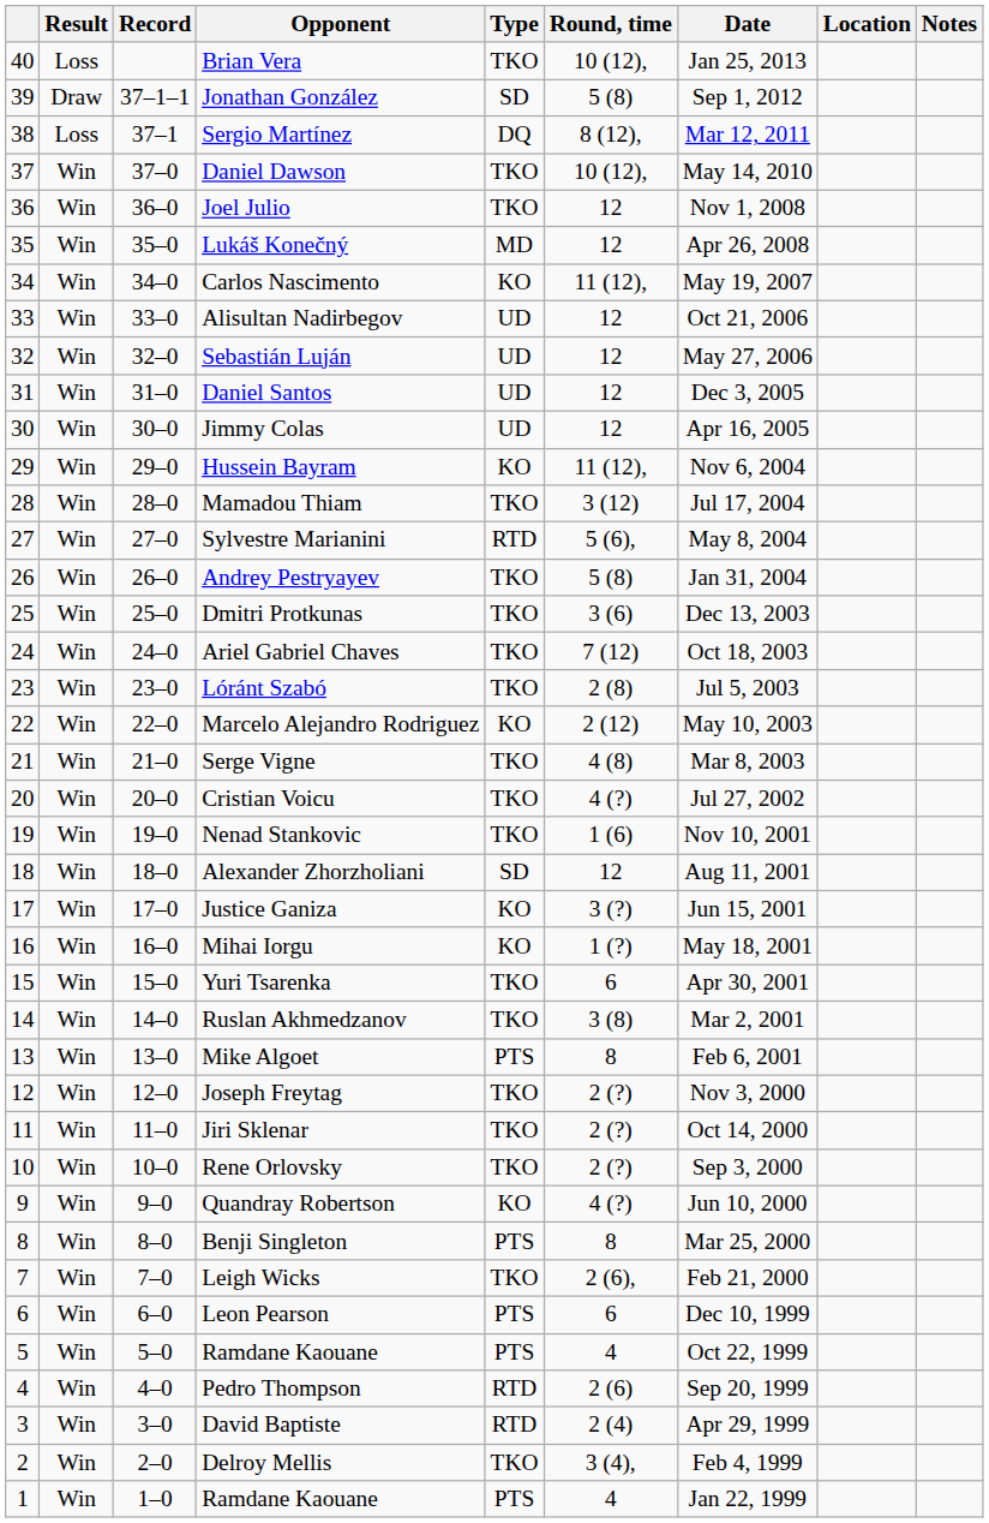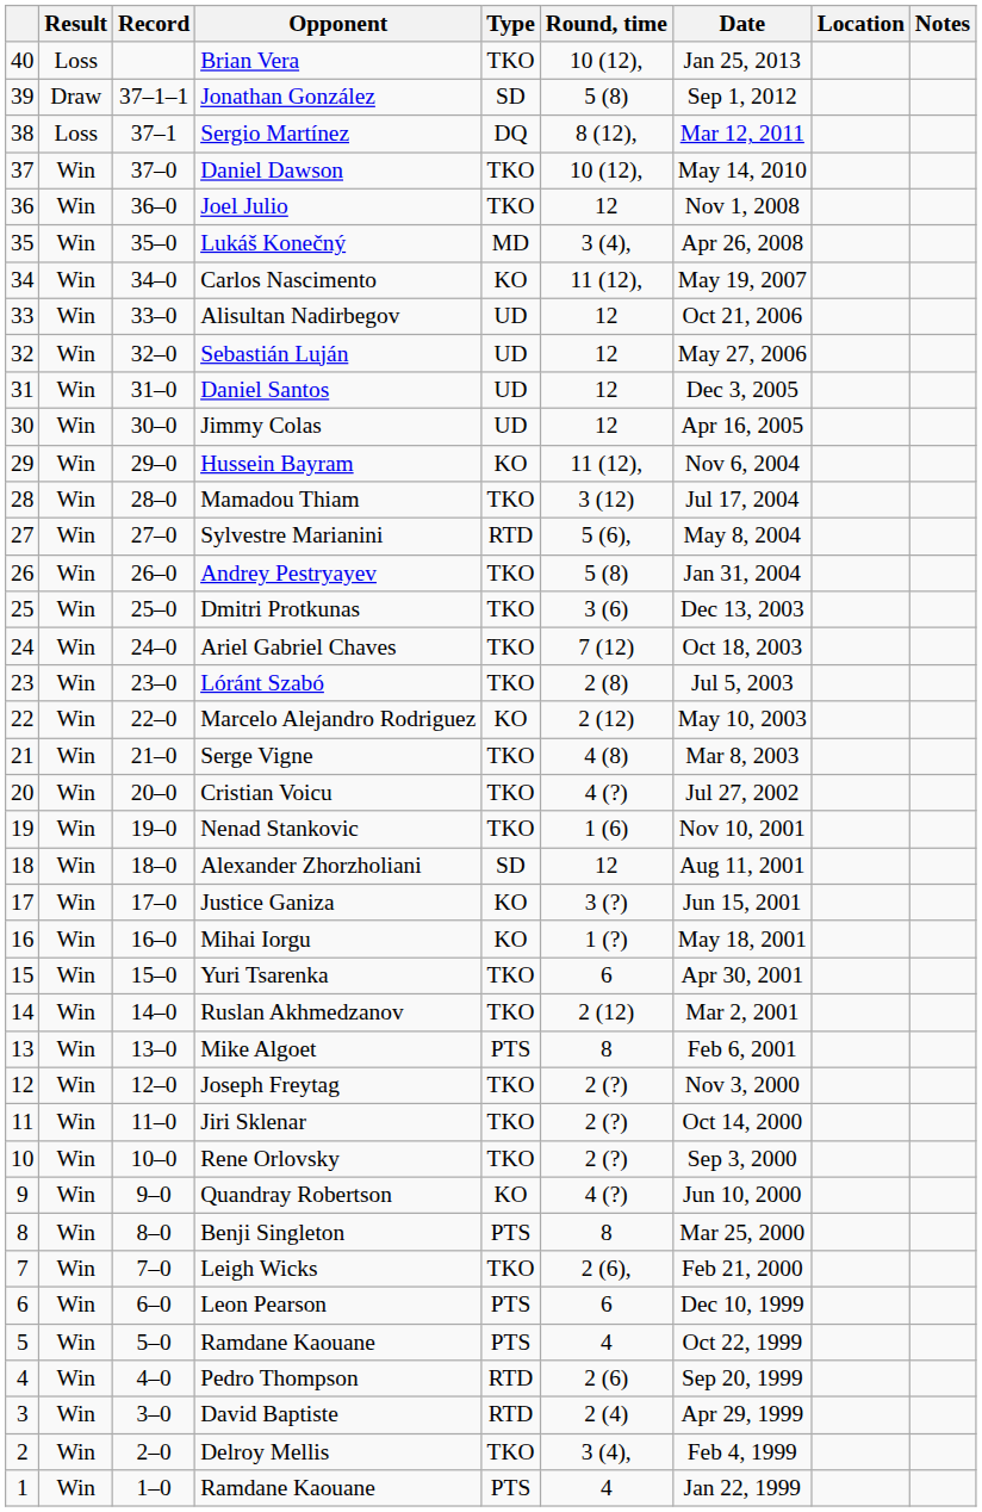Lukáš Konečný | Round, time: 12 -> 3 (4),
Ruslan Akhmedzanov | Round, time: 3 (8) -> 2 (12)
